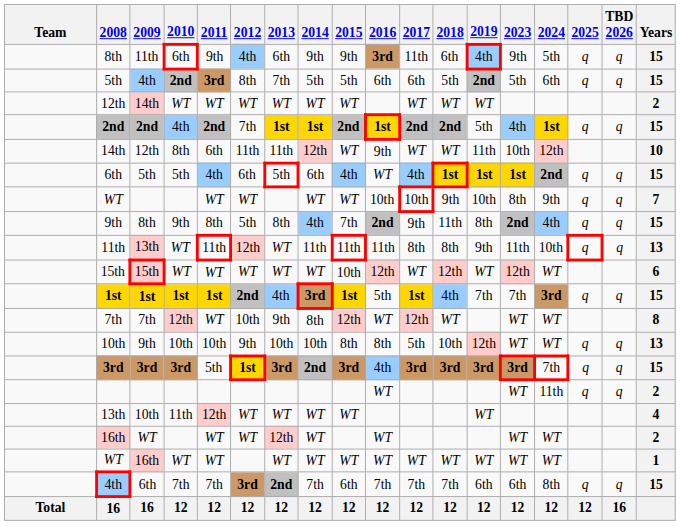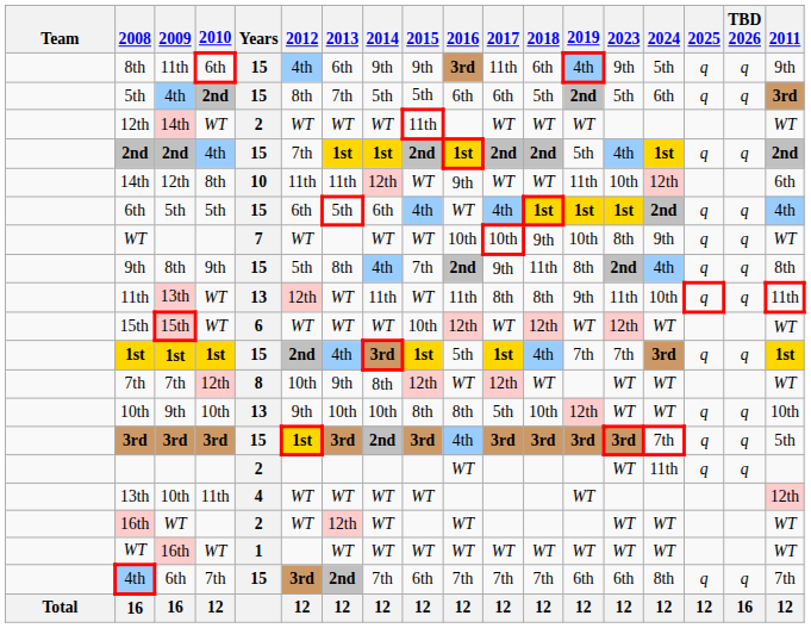columns swapped: 2011 <-> Years
row 4 | 2015: WT -> 11th
row 10 | 2015: 11th -> WT
